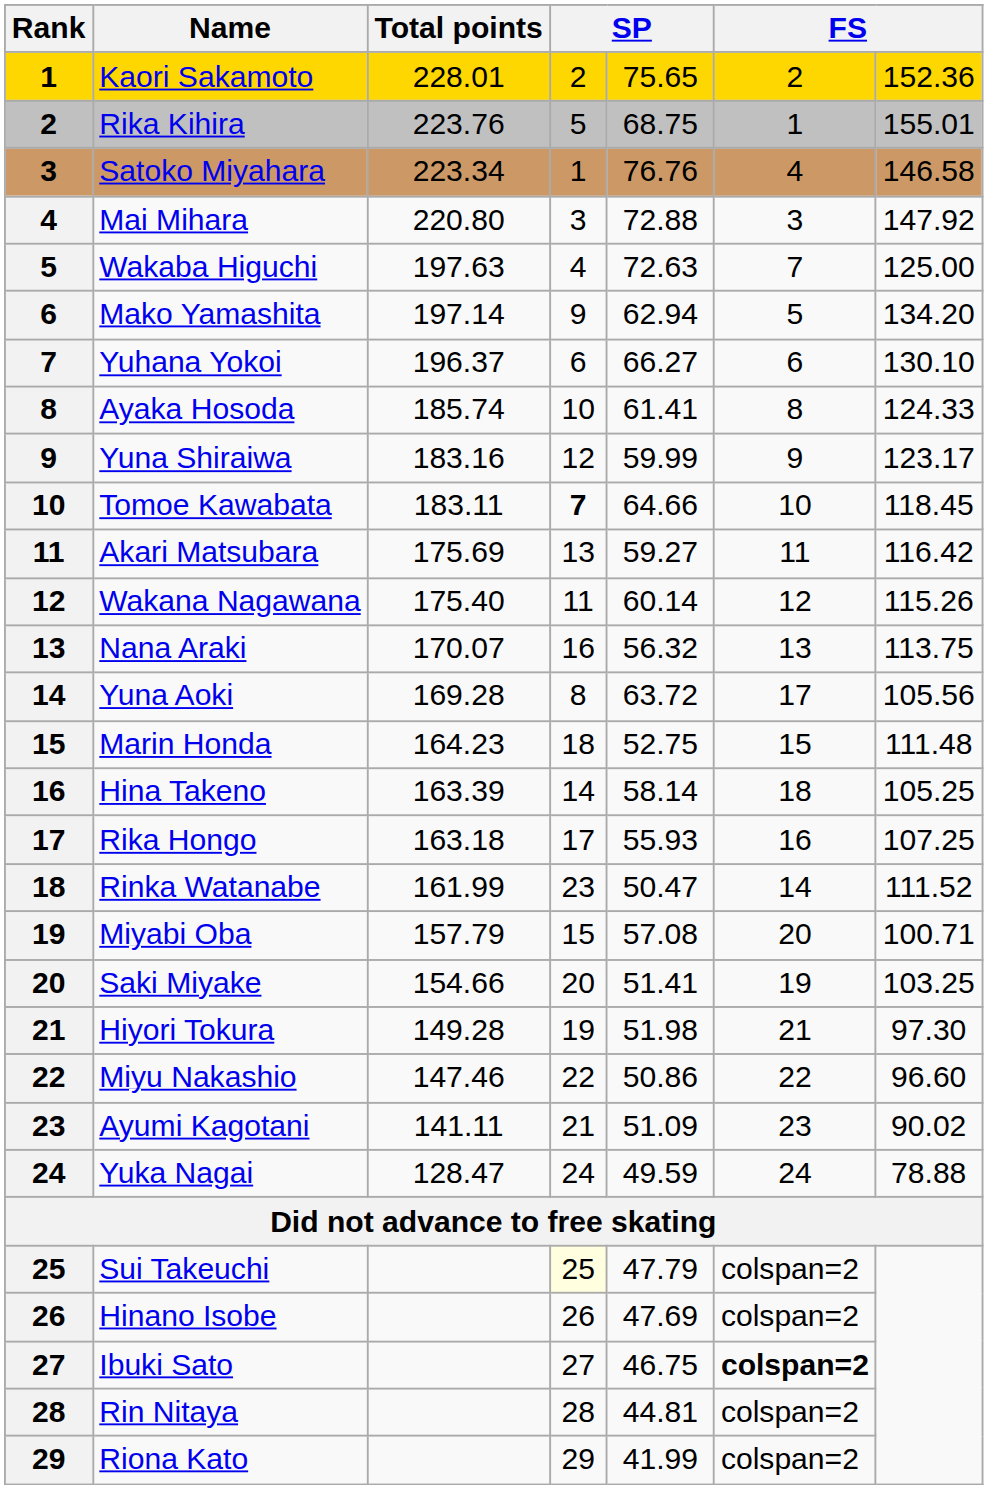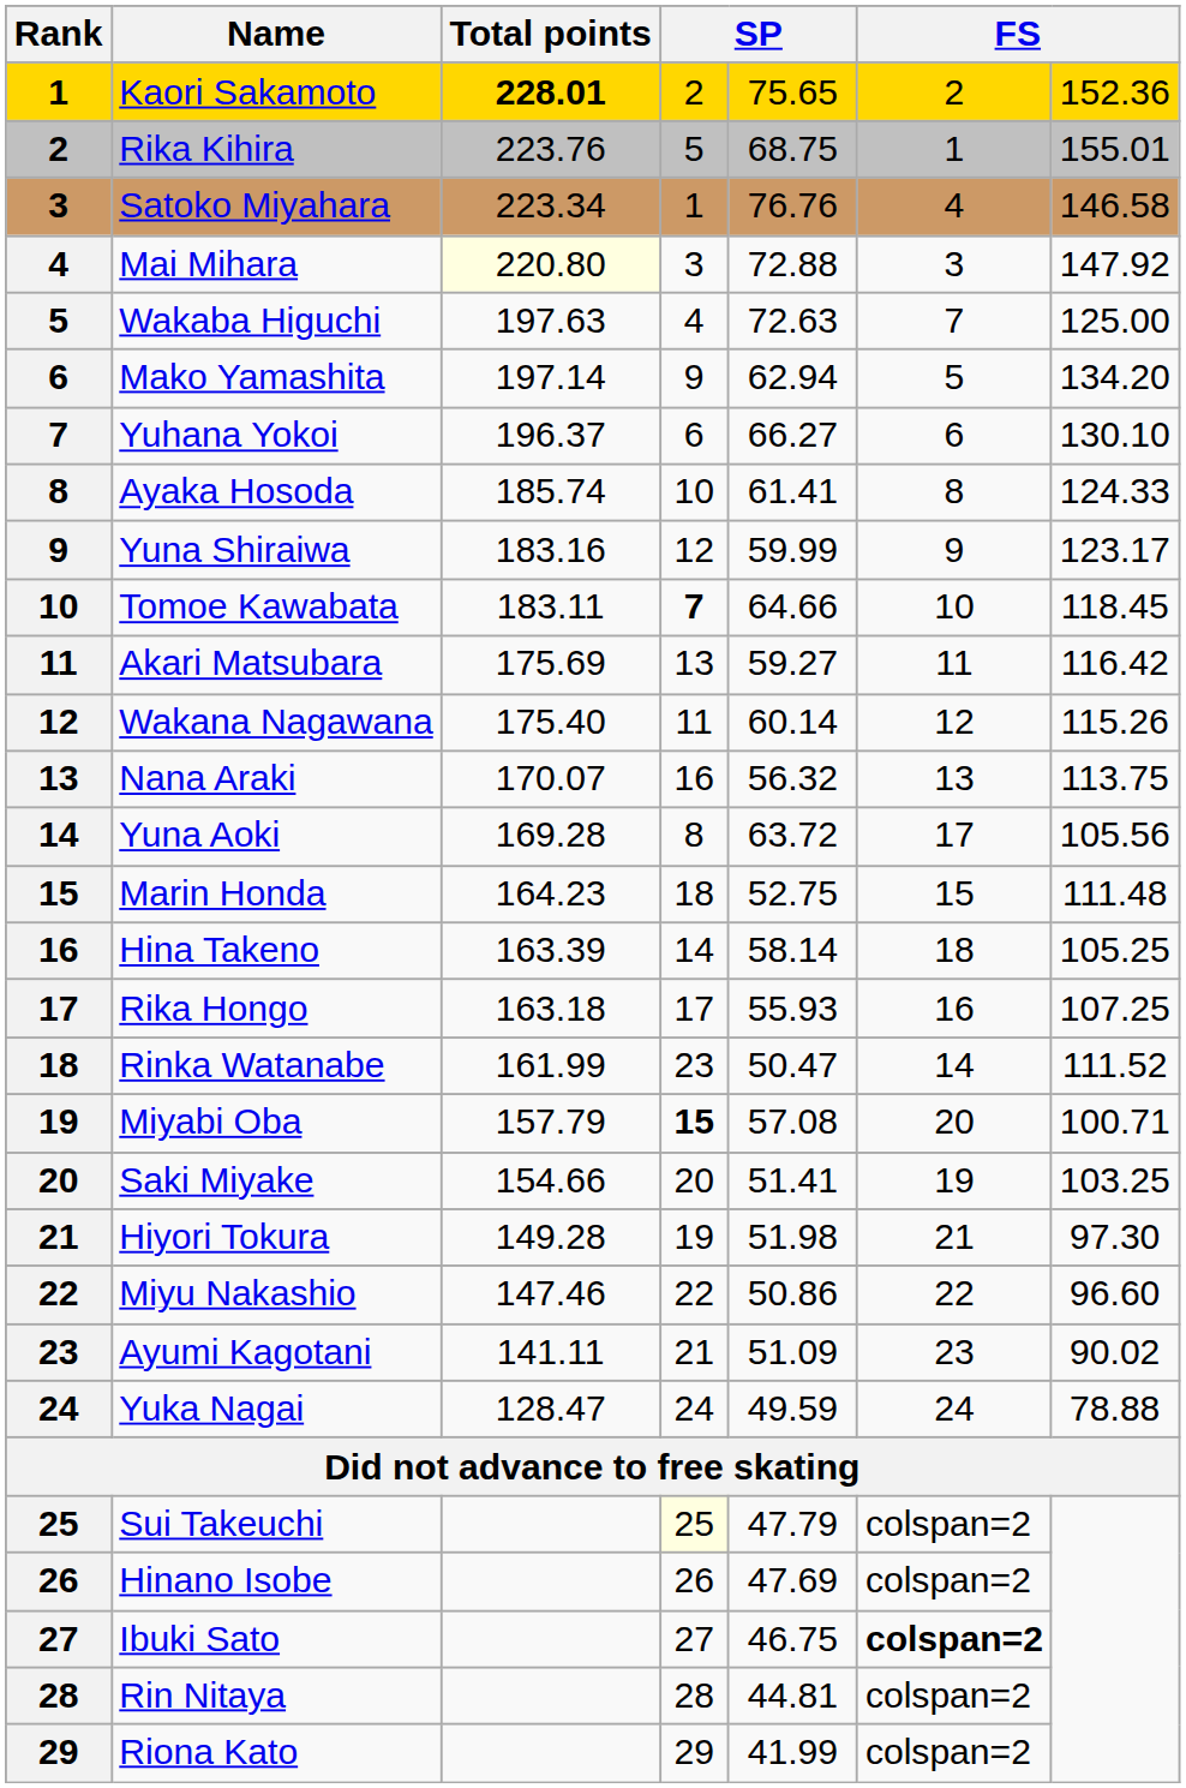Kaori Sakamoto | Total points: normal -> bold
Mai Mihara | Total points: no background -> lightyellow background
Miyabi Oba | column 4: normal -> bold
